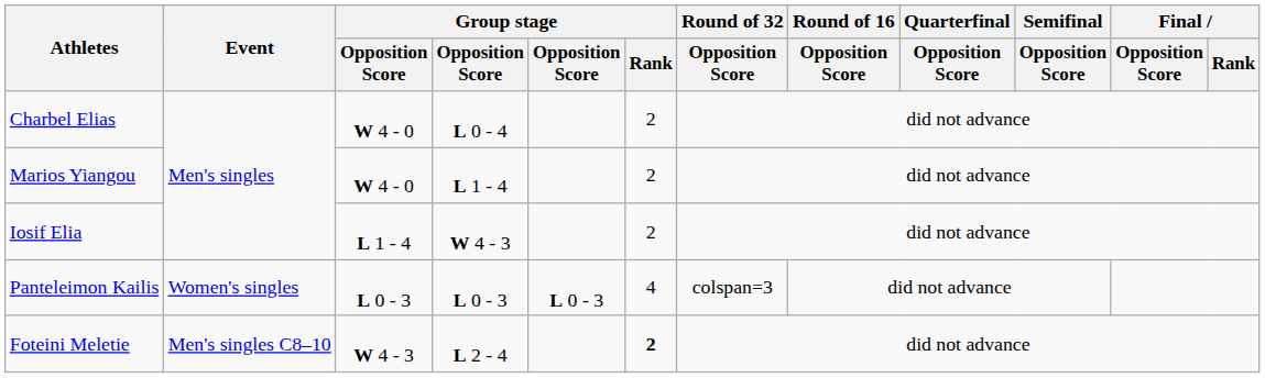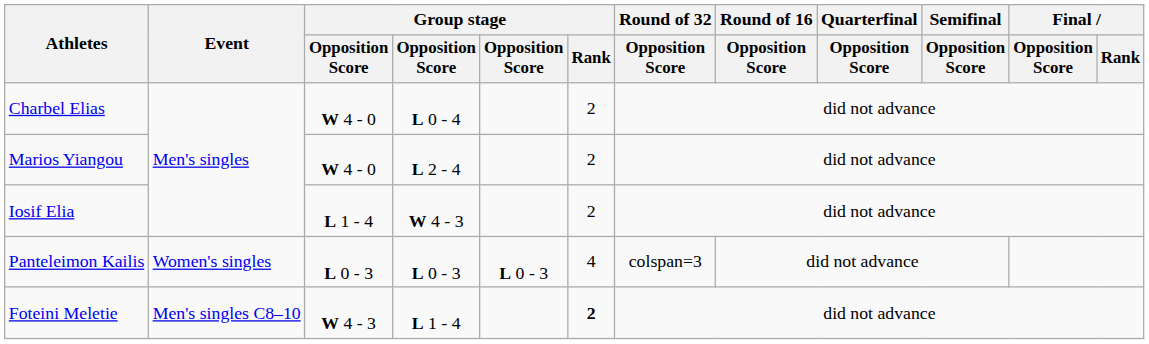Marios Yiangou | column 4: L 1 - 4 -> L 2 - 4
Foteini Meletie | column 4: L 2 - 4 -> L 1 - 4
